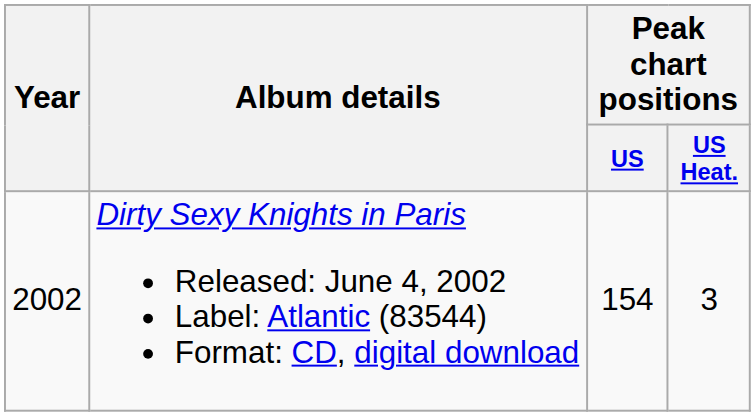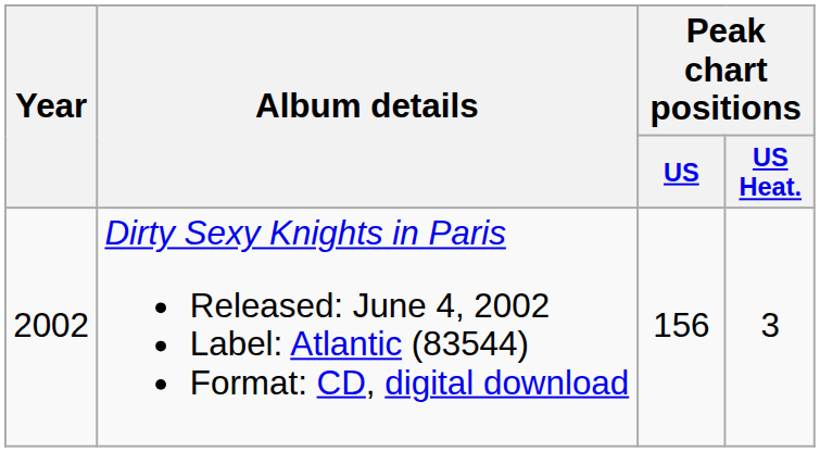row 3 | Peak chart positions / US: 154 -> 156
